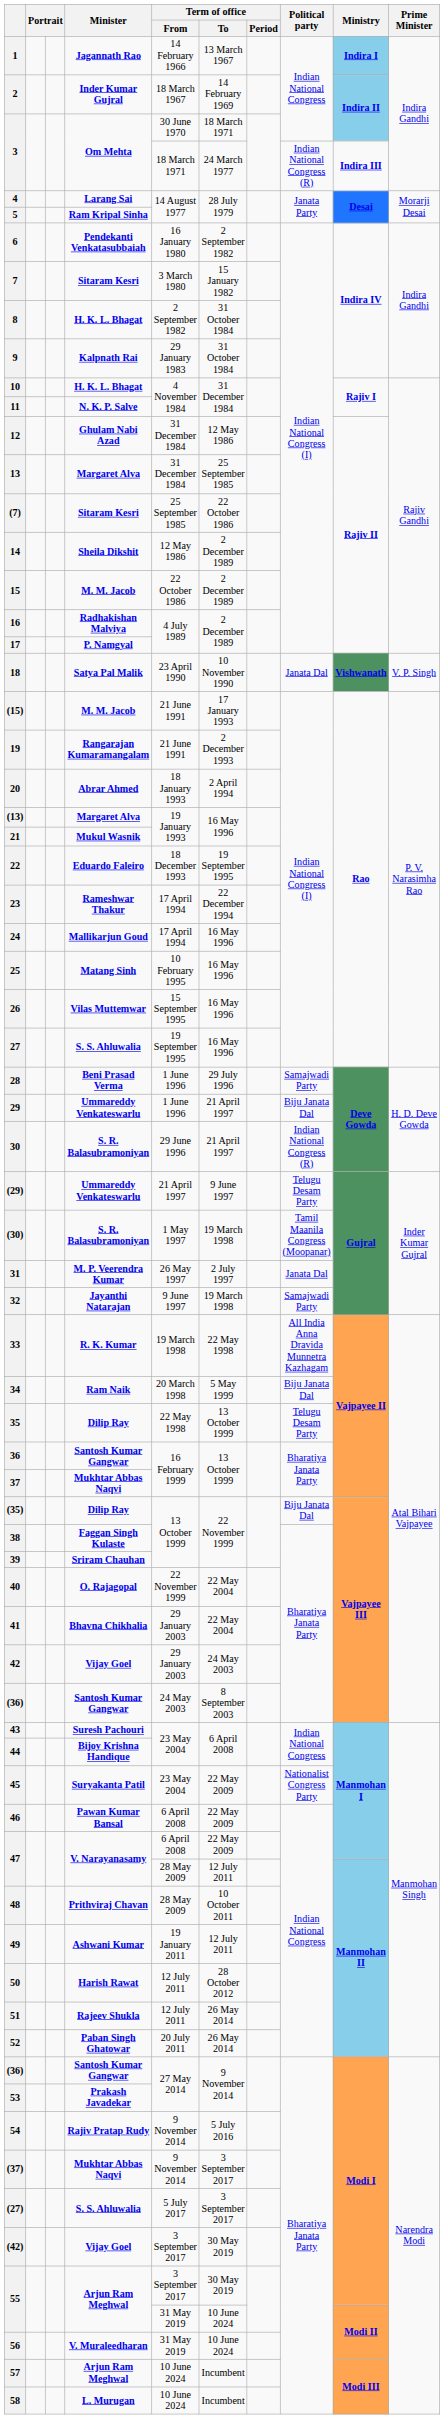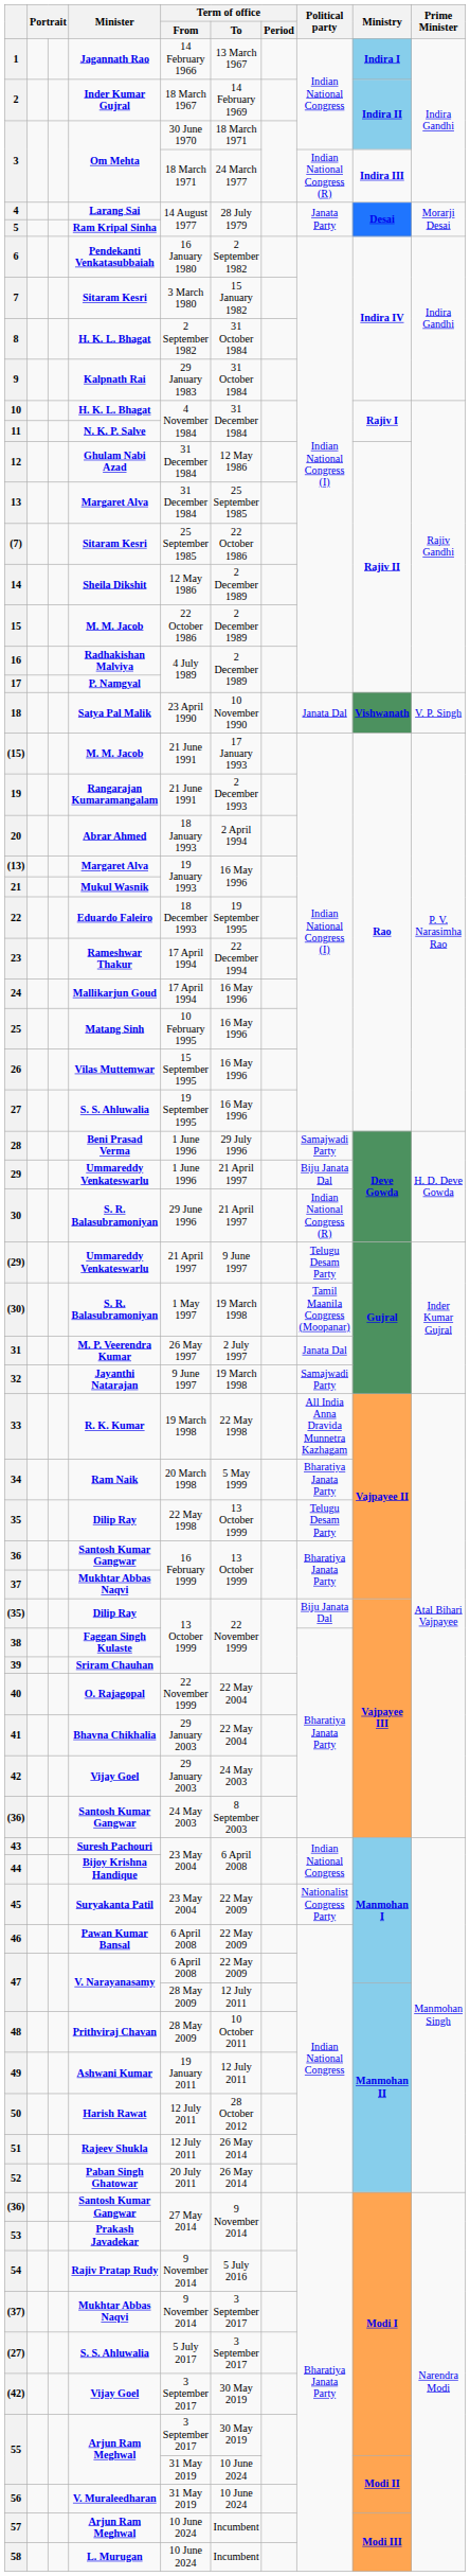34 | Political party: Biju Janata Dal -> Bharatiya Janata Party
